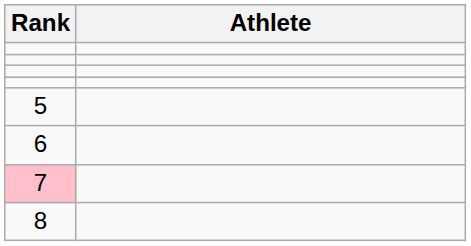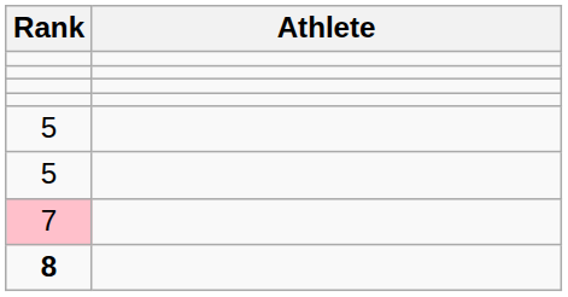row 7 | Rank: 6 -> 5
row 9 | Rank: normal -> bold
